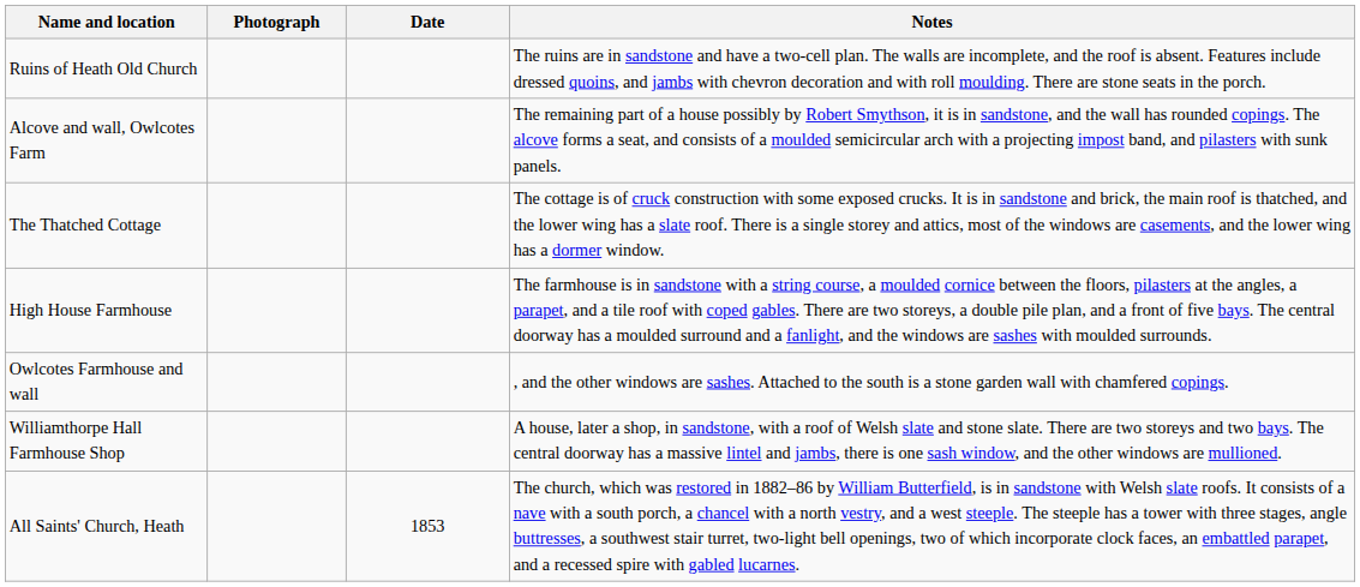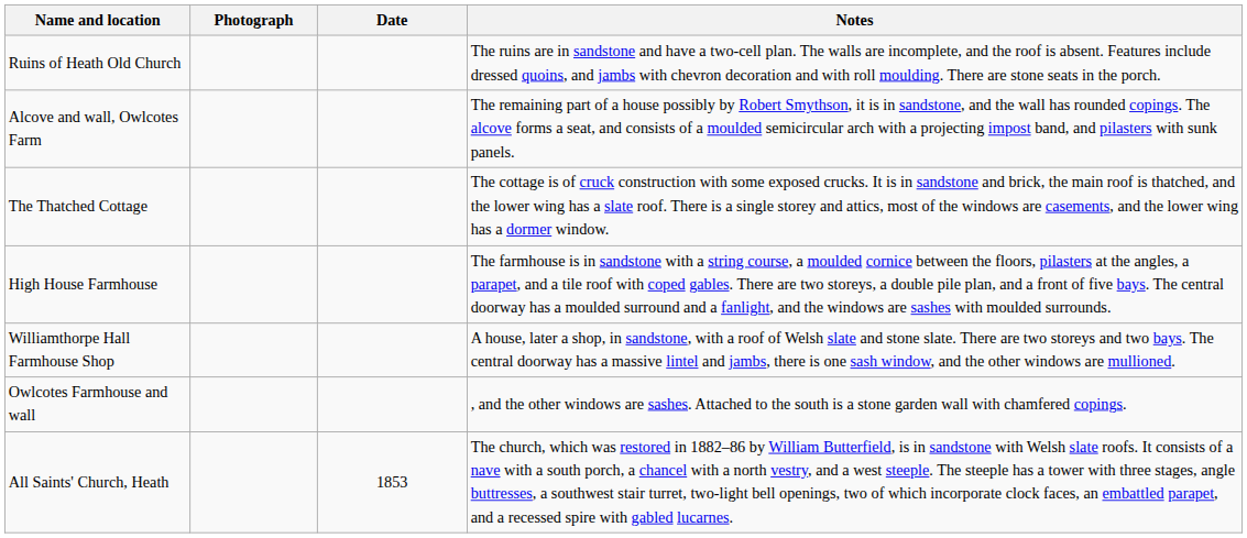rows swapped: Owlcotes Farmhouse and wall <-> Williamthorpe Hall Farmhouse Shop
